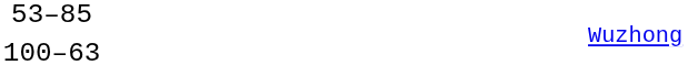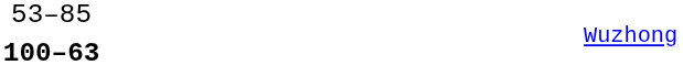100–63 | column 1: normal -> bold
